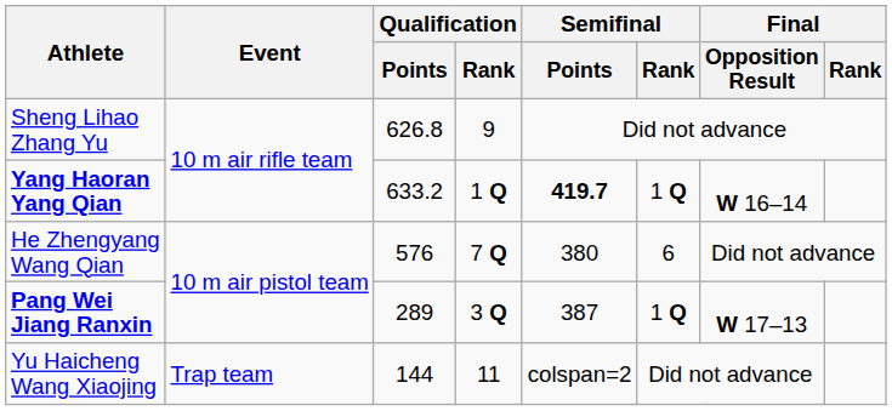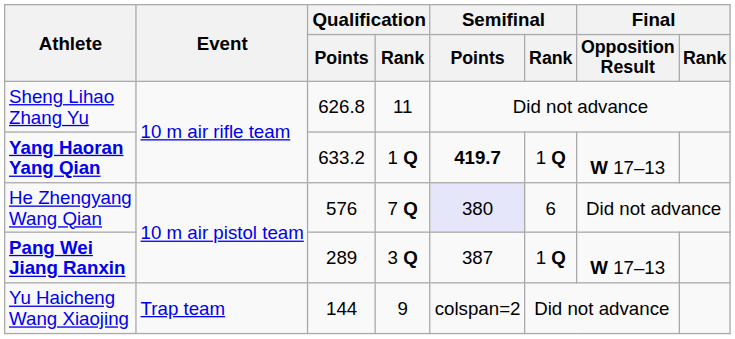Sheng Lihao Zhang Yu | Qualification / Rank: 9 -> 11
Yang Haoran Yang Qian | Final / Opposition Result: W 16–14 -> W 17–13
He Zhengyang Wang Qian | Semifinal / Points: no background -> lavender background
Yu Haicheng Wang Xiaojing | Qualification / Rank: 11 -> 9
